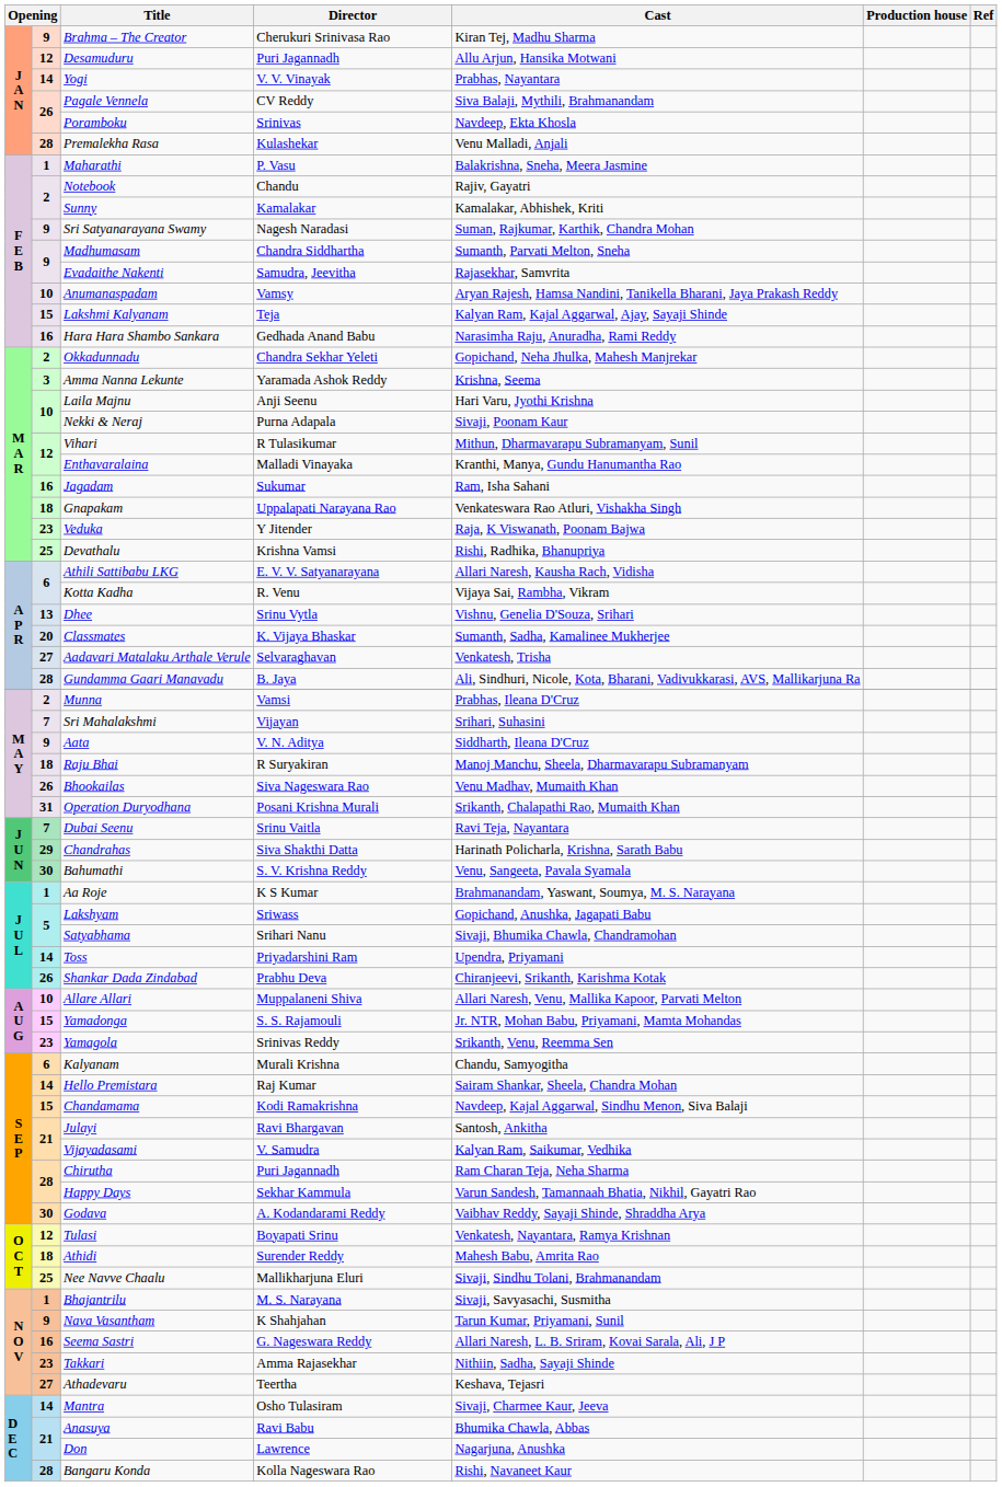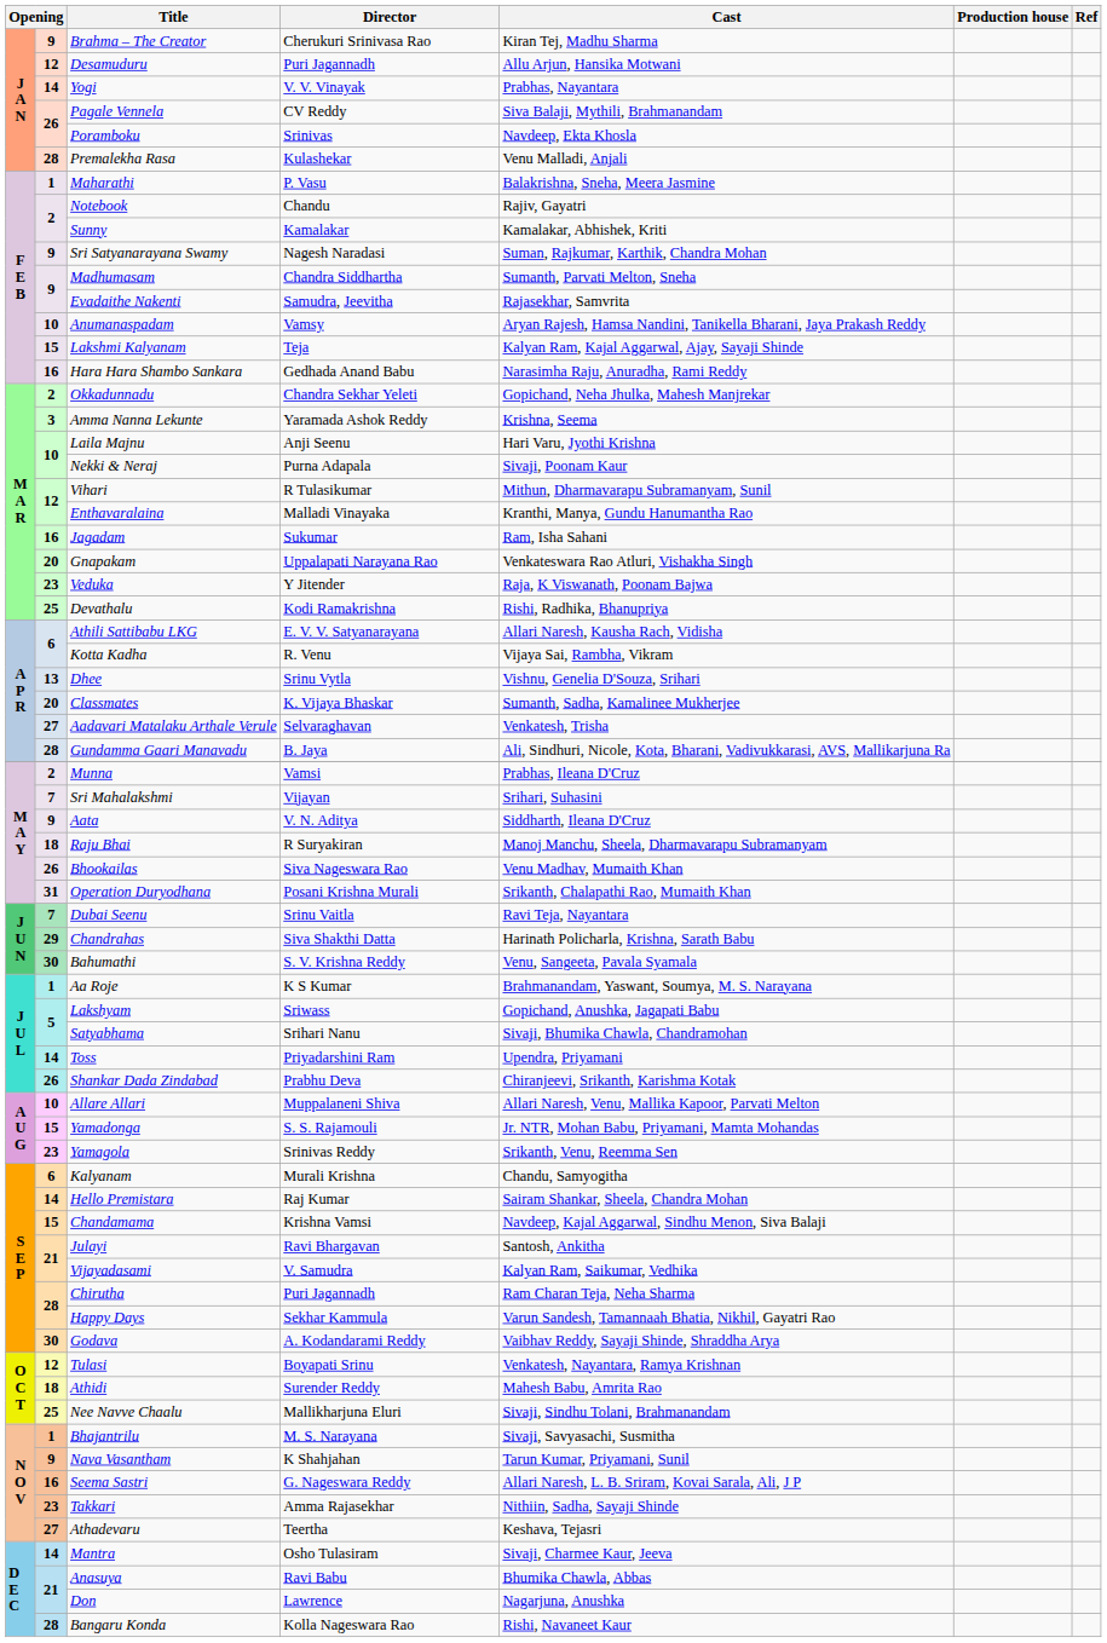Gnapakam | column 2: 18 -> 20
Devathalu | Director: Krishna Vamsi -> Kodi Ramakrishna
Chandamama | Director: Kodi Ramakrishna -> Krishna Vamsi
